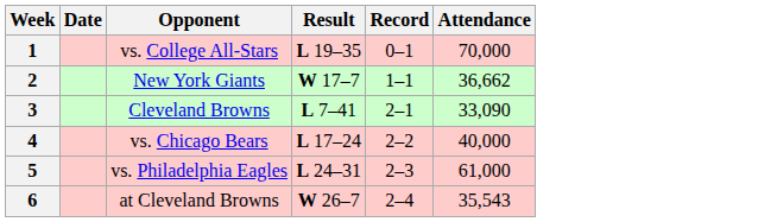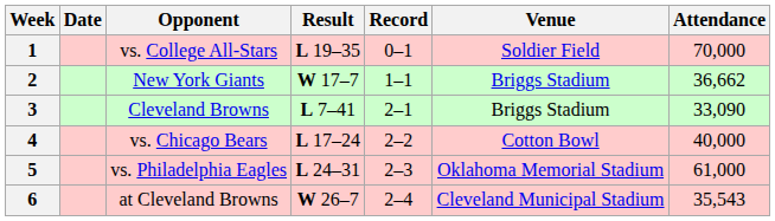+ column: Venue | Soldier Field | Briggs Stadium | Briggs Stadium | Cotton Bowl | Oklahoma Memorial Stadium | Cleveland Municipal Stadium
